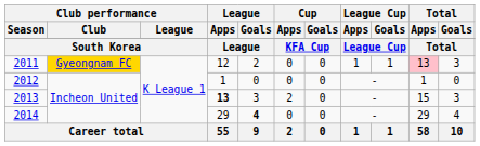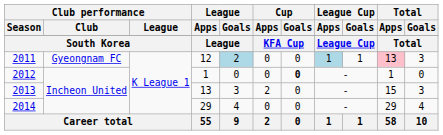2011 | Club performance / Club: gold background -> no background
2011 | League / Goals: no background -> lightblue background
2011 | League Cup / Apps: no background -> lightblue background
2012 | Cup / Goals: normal -> bold
2013 | League / Apps: bold -> normal
2014 | League / Goals: bold -> normal
